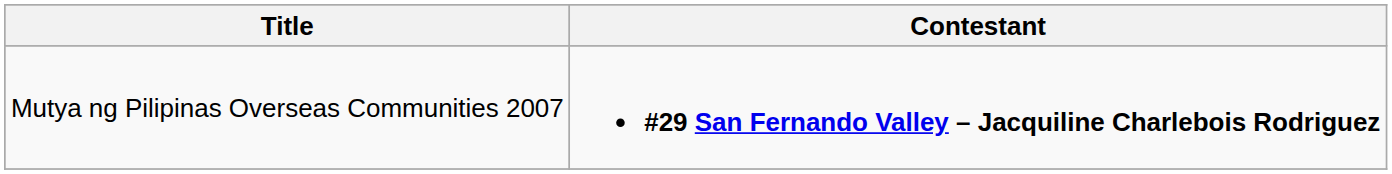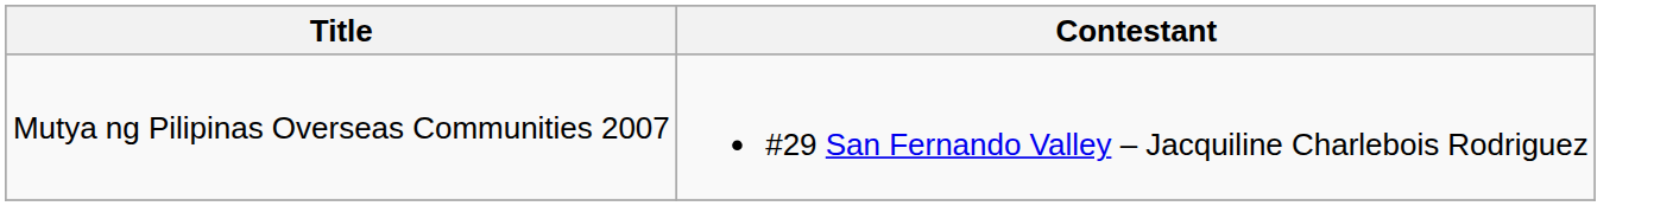Mutya ng Pilipinas Overseas Communities 2007 | Contestant: bold -> normal
